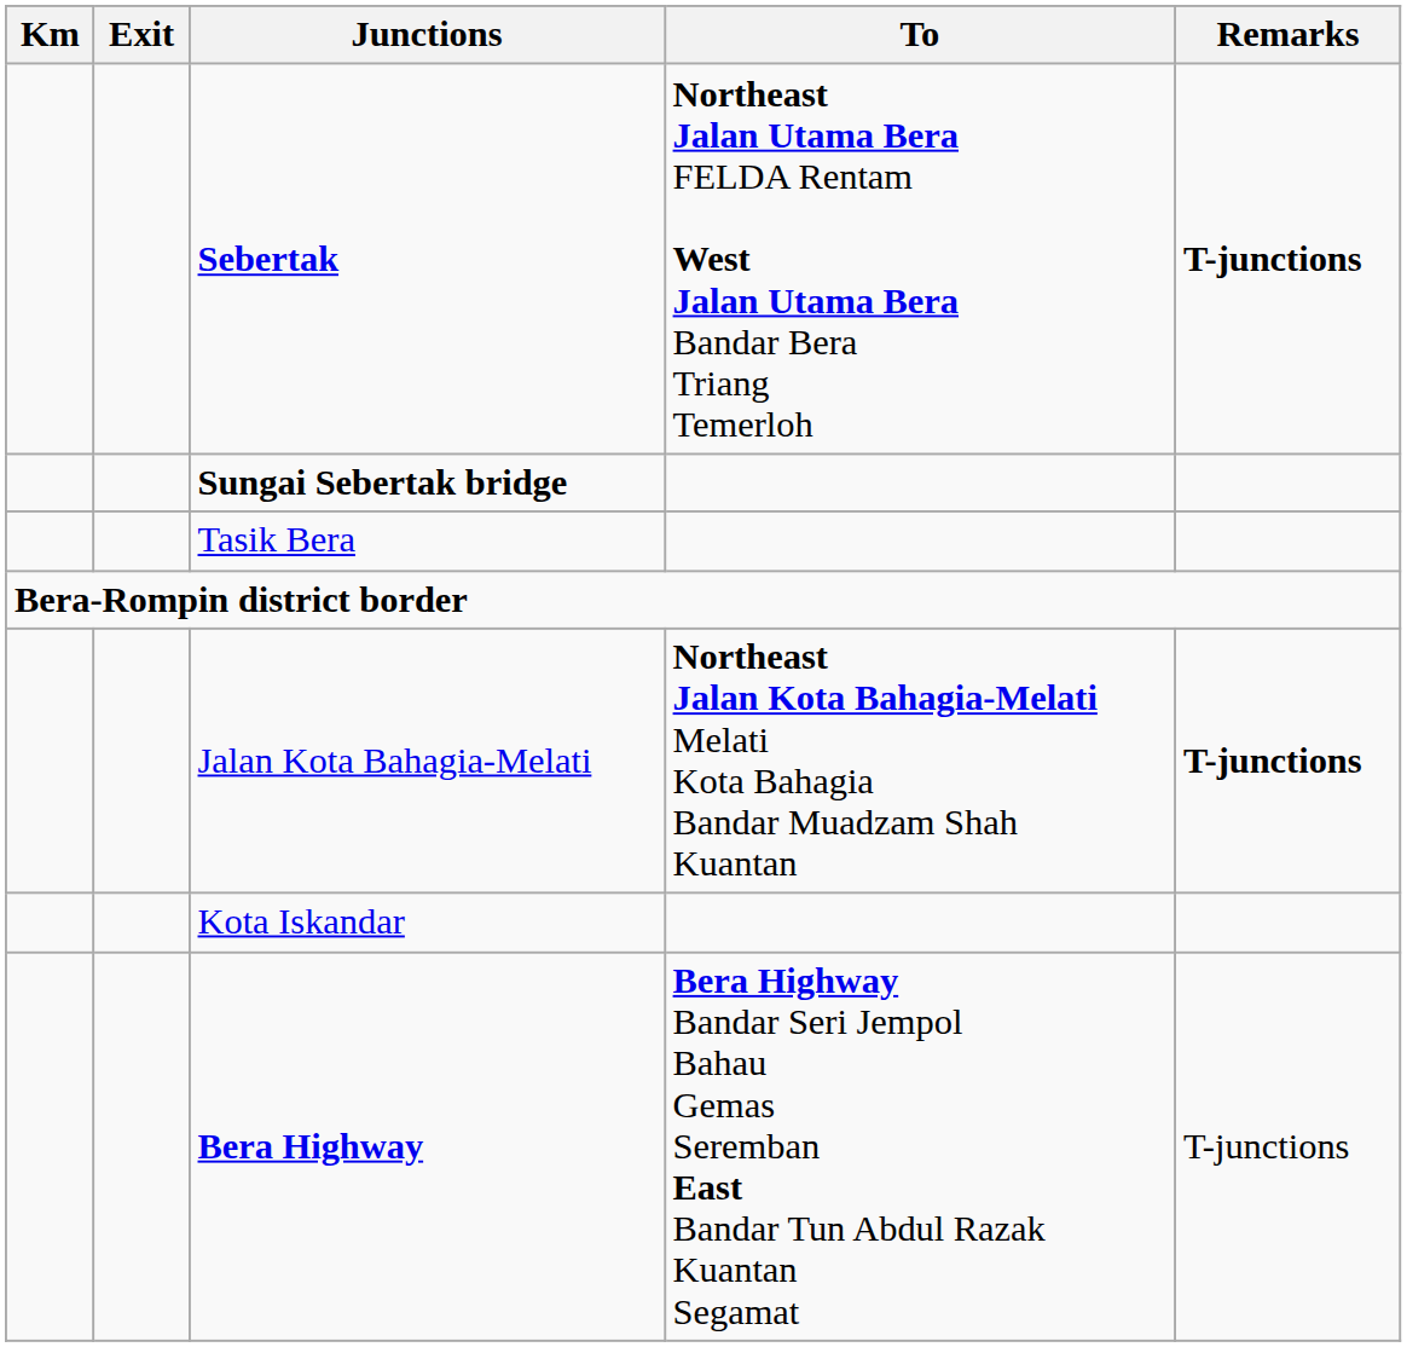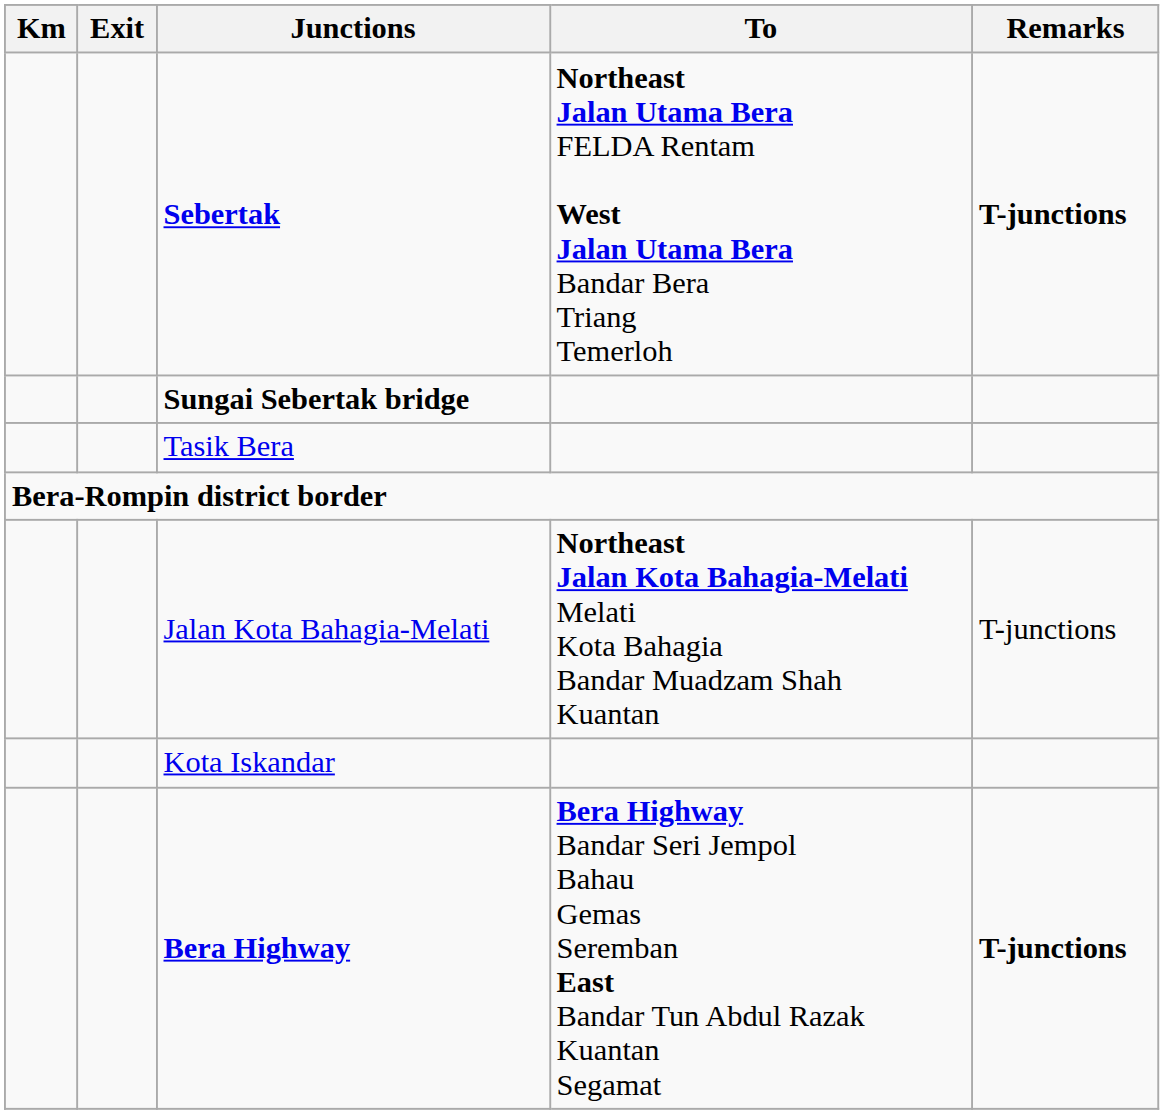Jalan Kota Bahagia-Melati | Remarks: bold -> normal
Bera Highway | Remarks: normal -> bold
